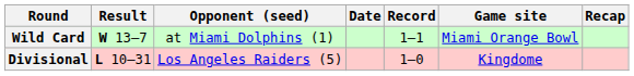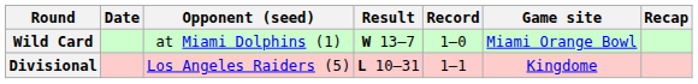columns swapped: Date <-> Result
Wild Card | Record: 1–1 -> 1–0
Divisional | Record: 1–0 -> 1–1
